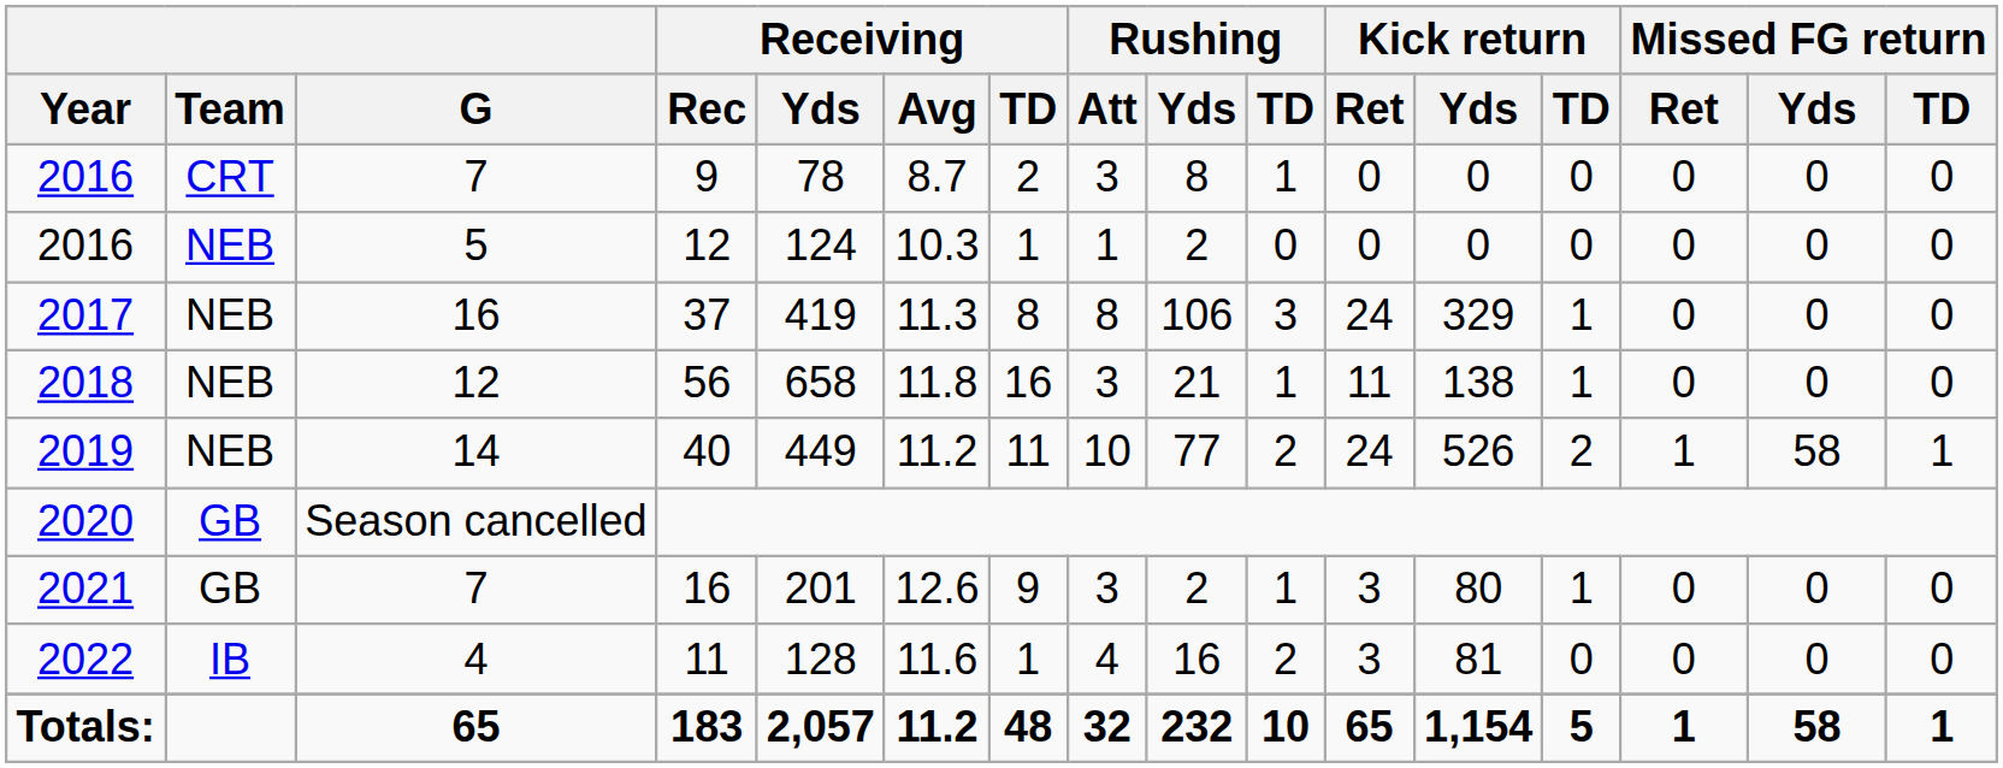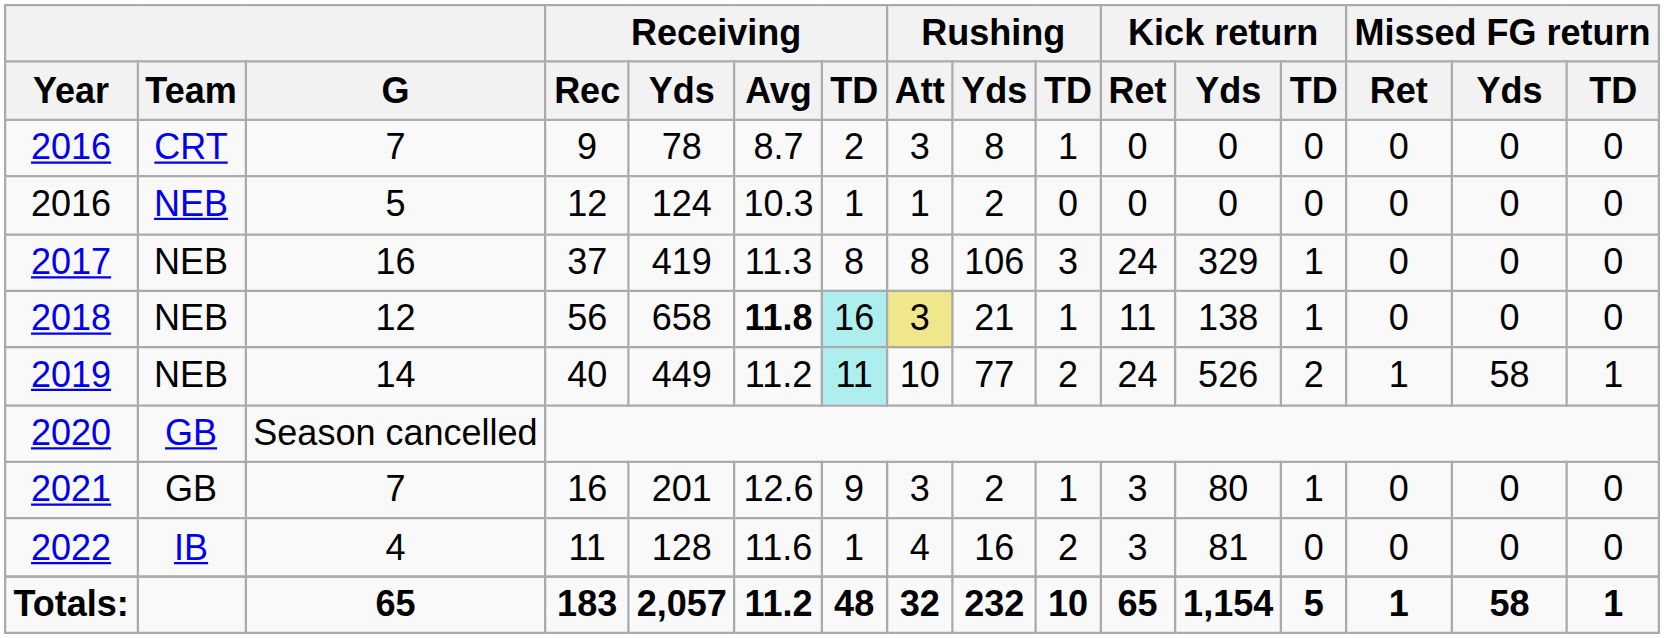56 | Receiving / Avg: normal -> bold
56 | Receiving / TD: no background -> paleturquoise background
56 | Rushing / Att: no background -> khaki background
40 | Receiving / TD: no background -> paleturquoise background
